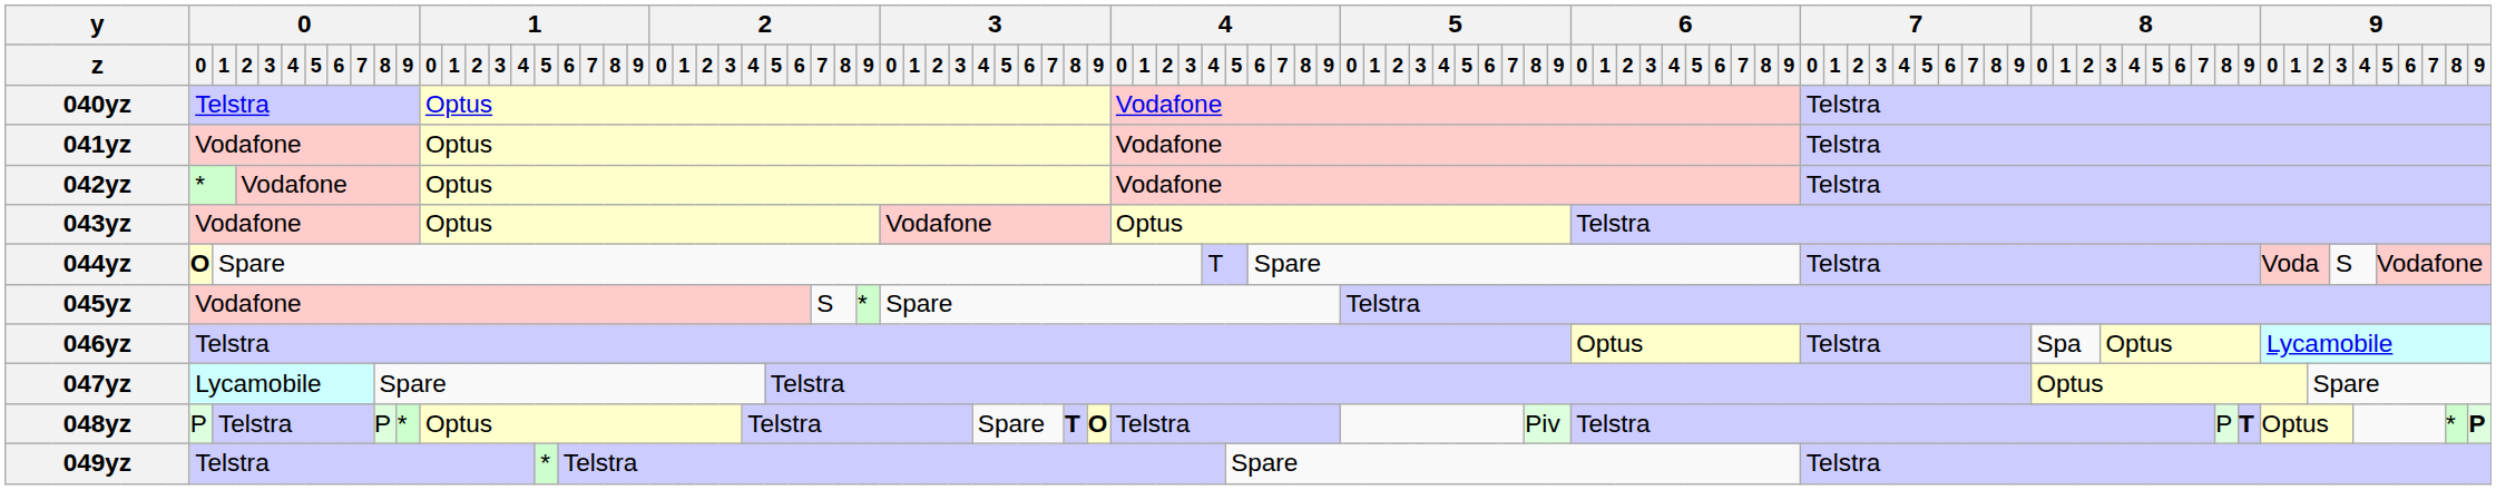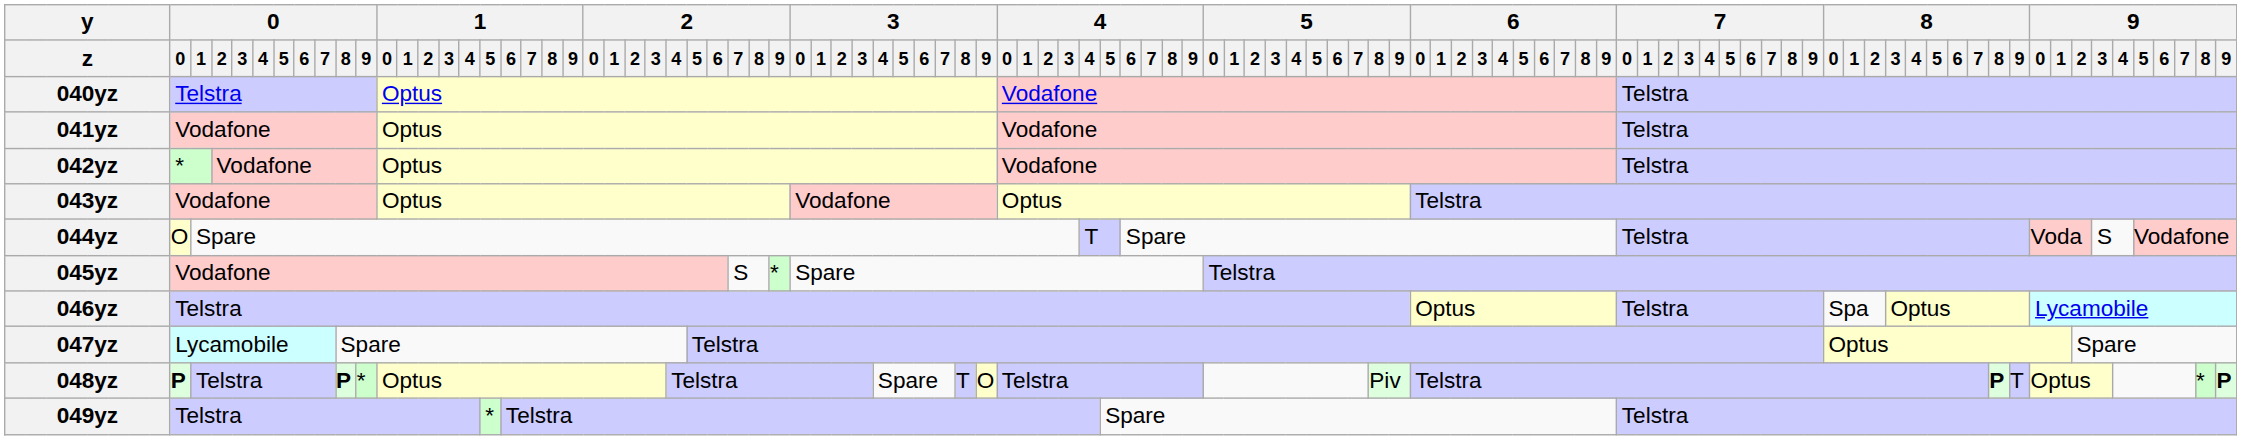044yz | 0: bold -> normal
048yz | 0: normal -> bold
048yz | 0 / 8: normal -> bold
048yz | 3 / 8: bold -> normal
048yz | 3 / 9: bold -> normal
048yz | 8: normal -> bold
048yz | 8 / 9: bold -> normal
